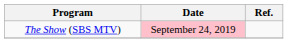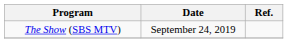The Show (SBS MTV) | Date: pink background -> no background
